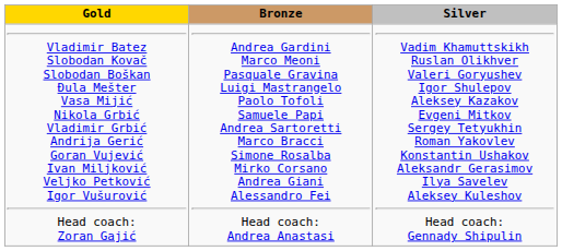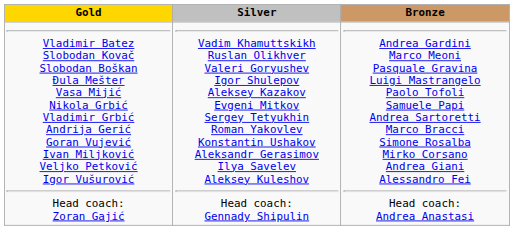columns swapped: Silver <-> Bronze
